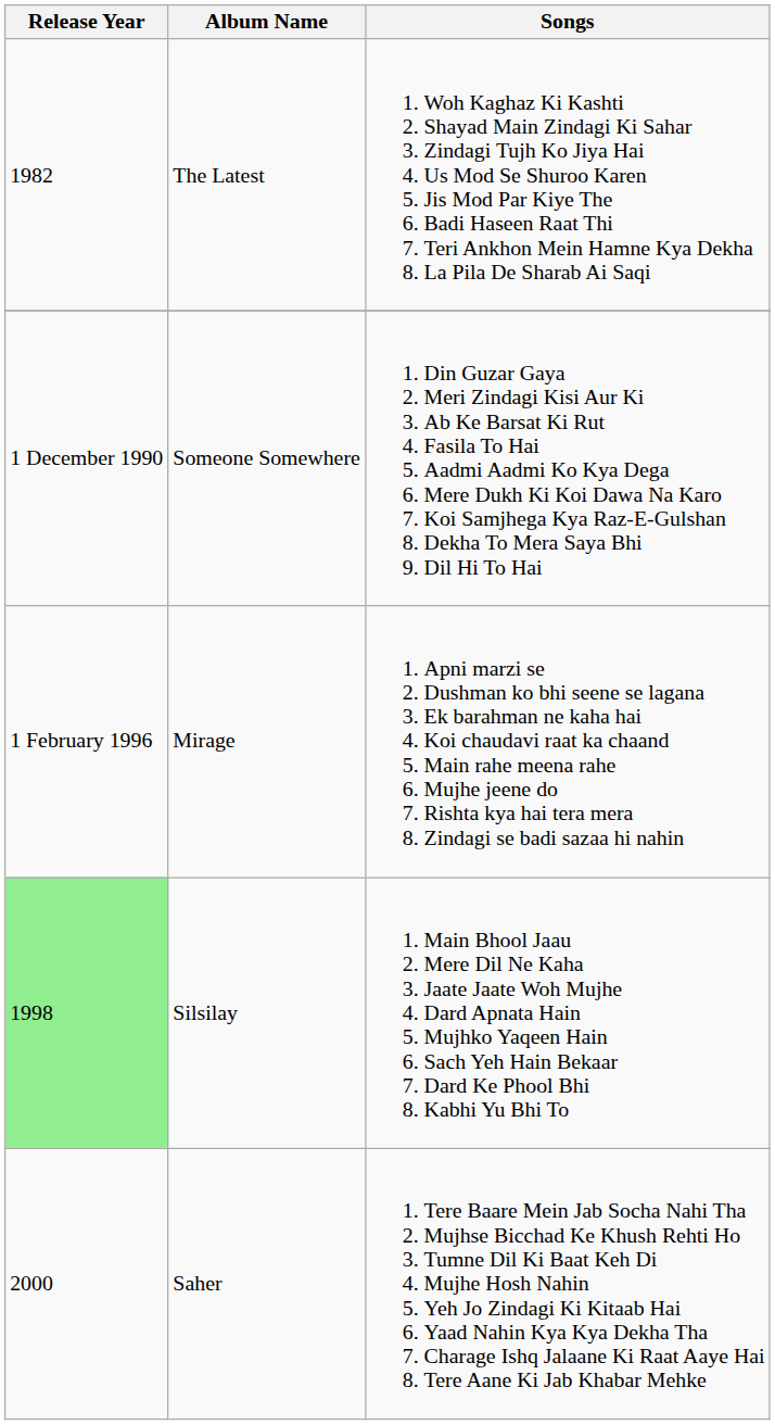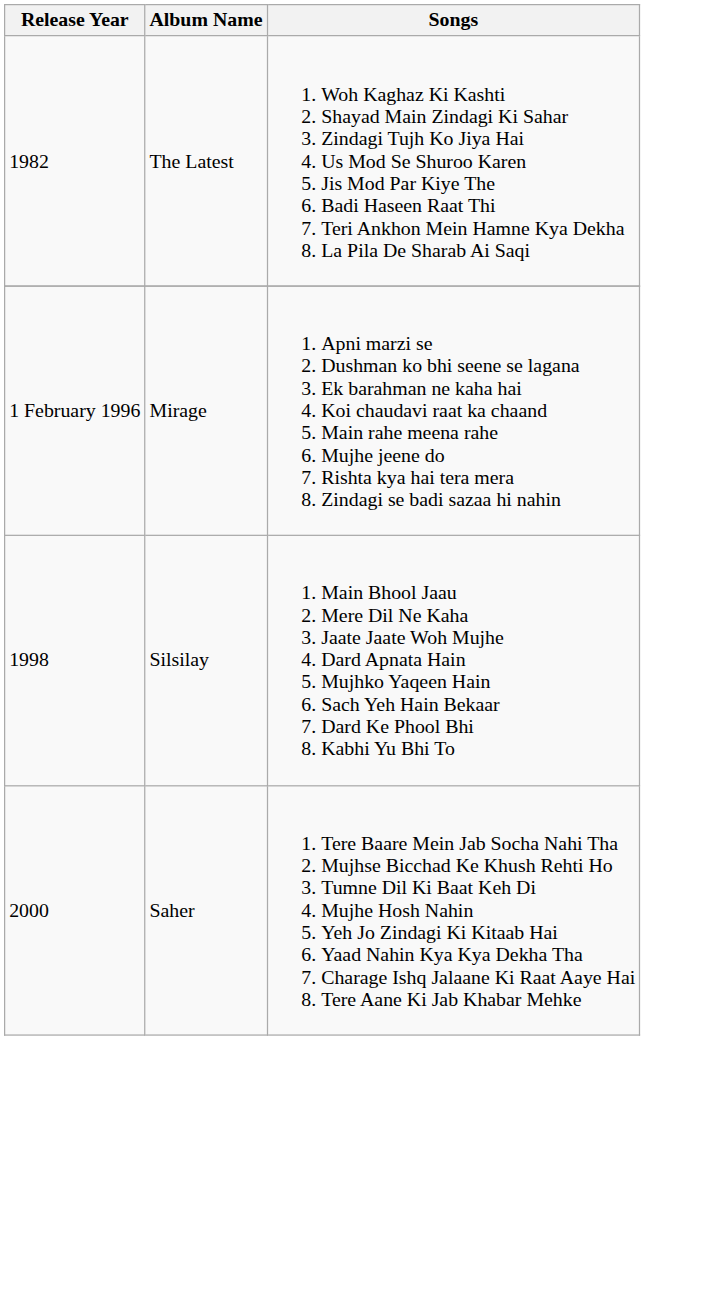- row: 1 December 1990 | Someone Somewhere | Din Guzar Gaya Meri Zindagi Kisi Aur Ki Ab Ke Barsat Ki Rut Fasila To Hai Aadmi Aadmi Ko Kya Dega Mere Dukh Ki Koi Dawa Na Karo Koi Samjhega Kya Raz-E-Gulshan Dekha To Mera Saya Bhi Dil Hi To Hai
Silsilay | Release Year: lightgreen background -> no background
